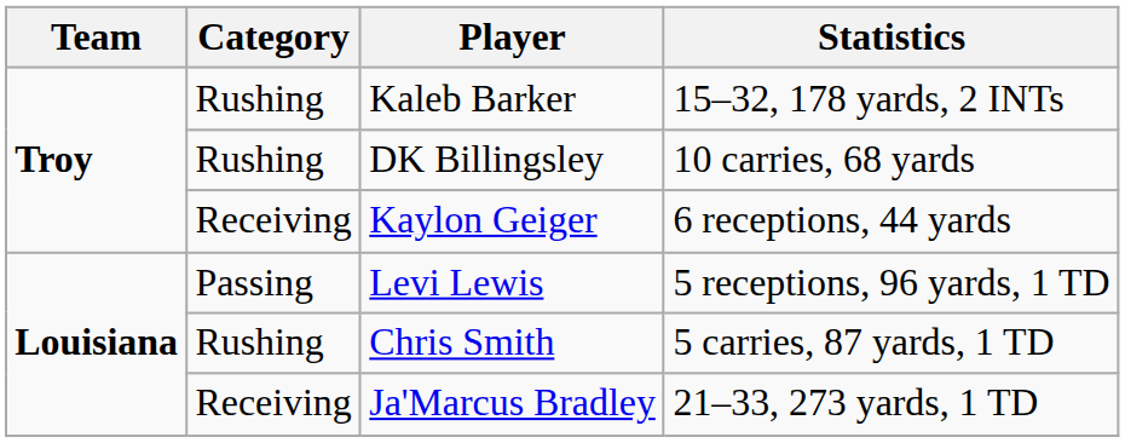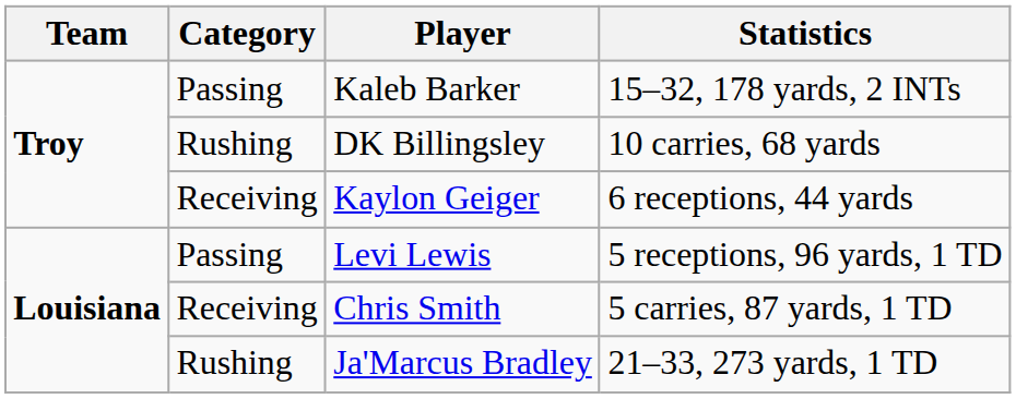Kaleb Barker | Category: Rushing -> Passing
Chris Smith | Category: Rushing -> Receiving
Ja'Marcus Bradley | Category: Receiving -> Rushing
